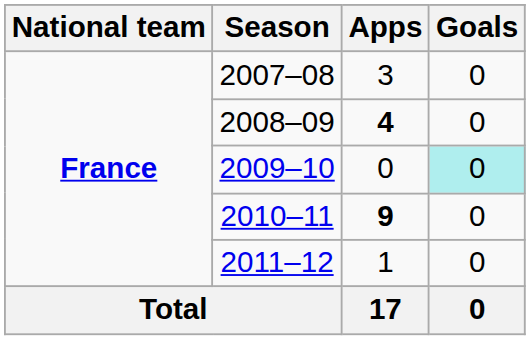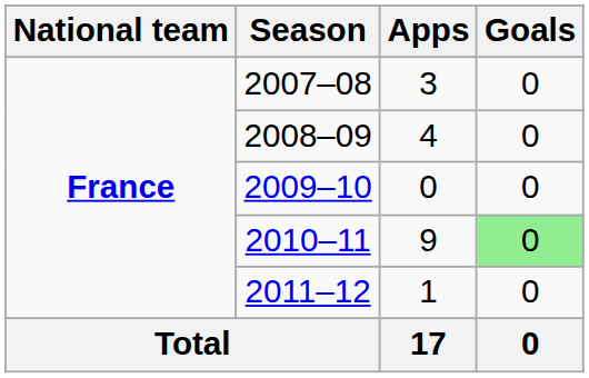2008–09 | Apps: bold -> normal
2009–10 | Goals: paleturquoise background -> no background
2010–11 | Apps: bold -> normal
2010–11 | Goals: no background -> lightgreen background
